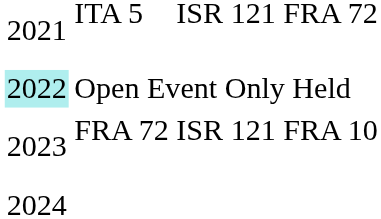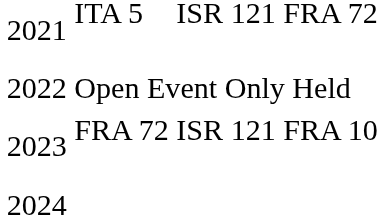Open Event Only Held | column 1: paleturquoise background -> no background
